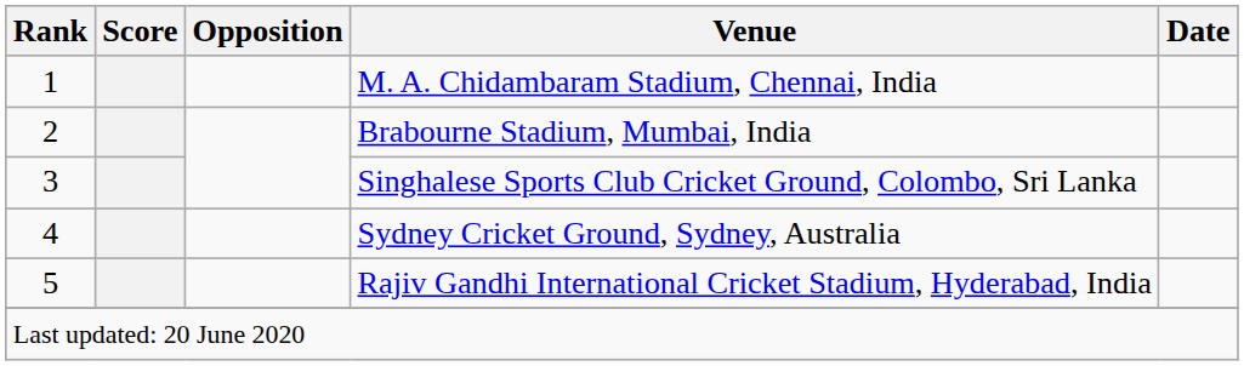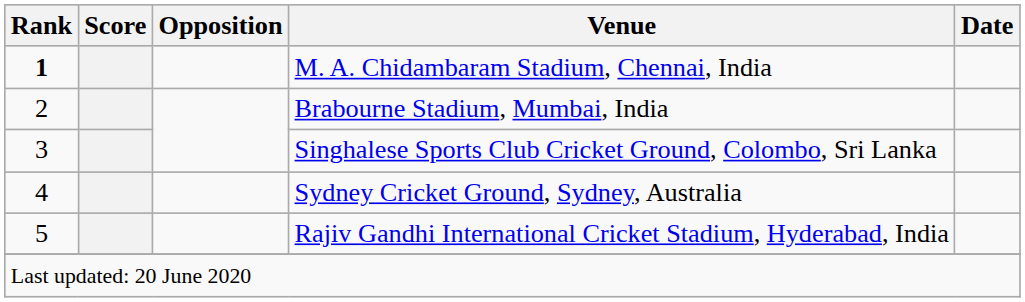M. A. Chidambaram Stadium, Chennai, India | Rank: normal -> bold
